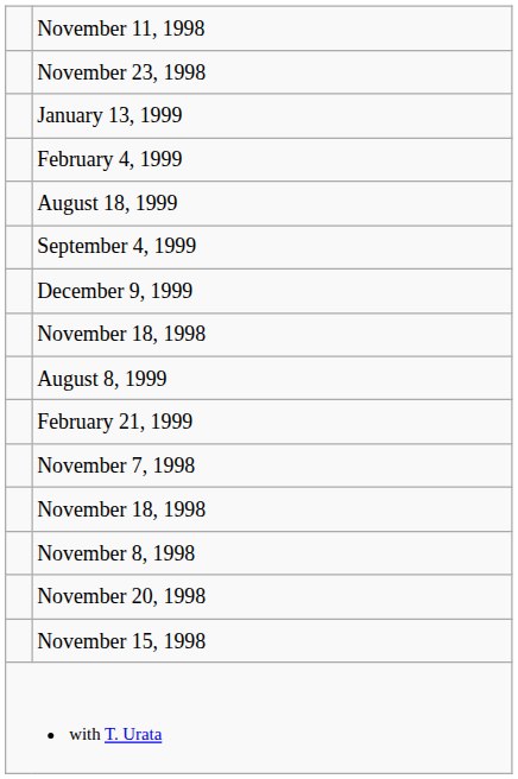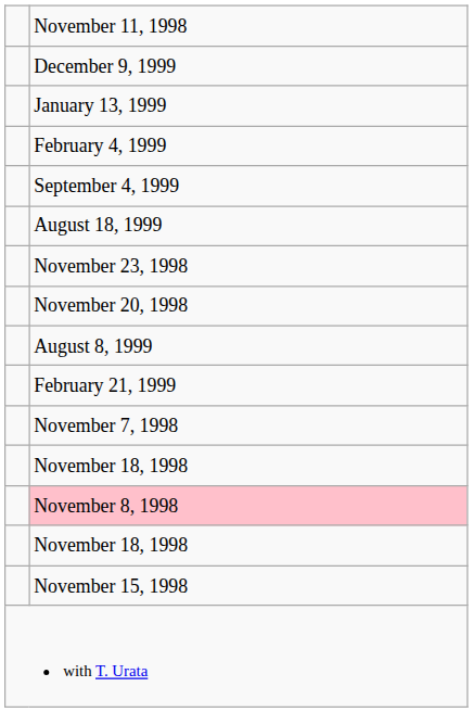row 2 | column 2: November 23, 1998 -> December 9, 1999
row 5 | column 2: August 18, 1999 -> September 4, 1999
row 6 | column 2: September 4, 1999 -> August 18, 1999
row 7 | column 2: December 9, 1999 -> November 23, 1998
row 8 | column 2: November 18, 1998 -> November 20, 1998
row 13 | column 2: no background -> pink background
row 14 | column 2: November 20, 1998 -> November 18, 1998
